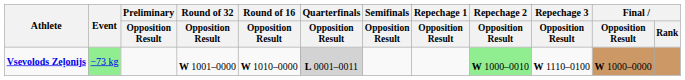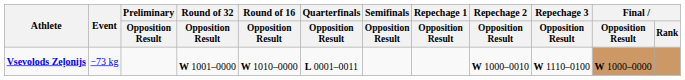Vsevolods Zeļonijs | Event: lightgreen background -> no background
Vsevolods Zeļonijs | Quarterfinals / Opposition Result: lightgrey background -> no background
Vsevolods Zeļonijs | Repechage 2 / Opposition Result: lightgreen background -> no background
